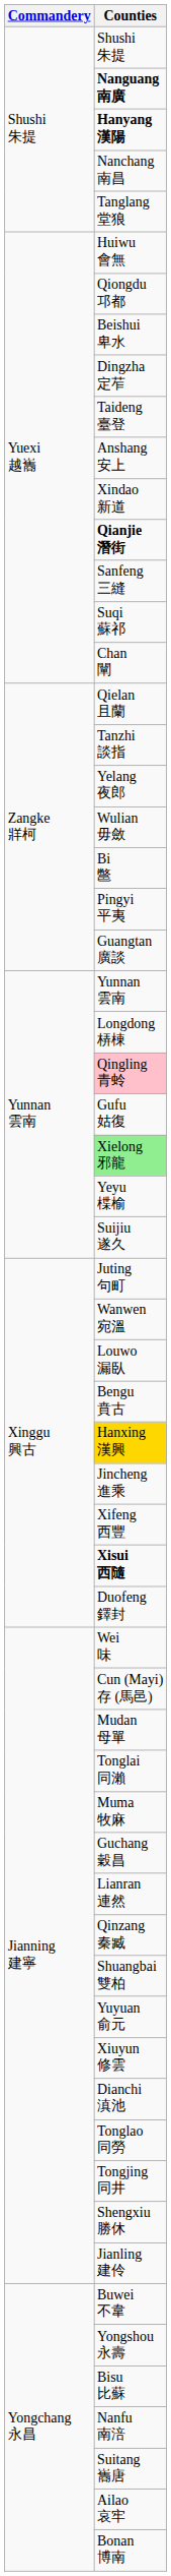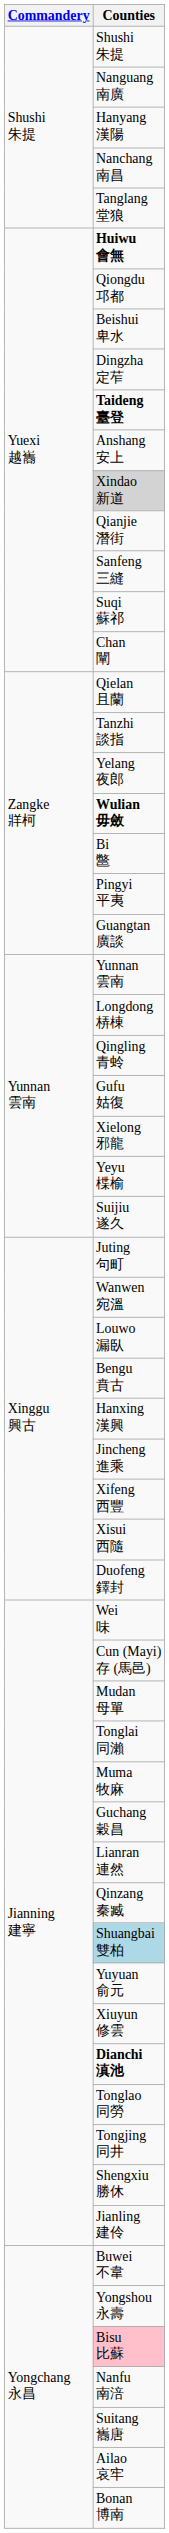Nanguang 南廣 | Counties: bold -> normal
Hanyang 漢陽 | Counties: bold -> normal
Huiwu 會無 | Counties: normal -> bold
Taideng 臺登 | Counties: normal -> bold
Xindao 新道 | Counties: no background -> lightgrey background
Qianjie 潛街 | Counties: bold -> normal
Wulian 毋斂 | Counties: normal -> bold
Qingling 青蛉 | Counties: pink background -> no background
Xielong 邪龍 | Counties: lightgreen background -> no background
Hanxing 漢興 | Counties: gold background -> no background
Xisui 西隨 | Counties: bold -> normal
Shuangbai 雙柏 | Counties: no background -> lightblue background
Dianchi 滇池 | Counties: normal -> bold
Bisu 比蘇 | Counties: no background -> pink background
